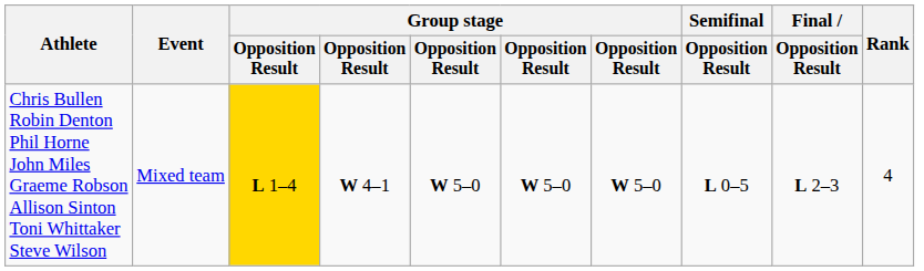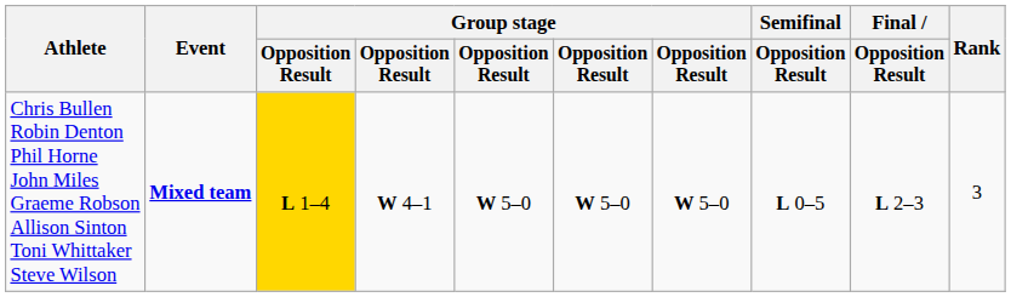row 3 | Event: normal -> bold
row 3 | Rank: 4 -> 3
